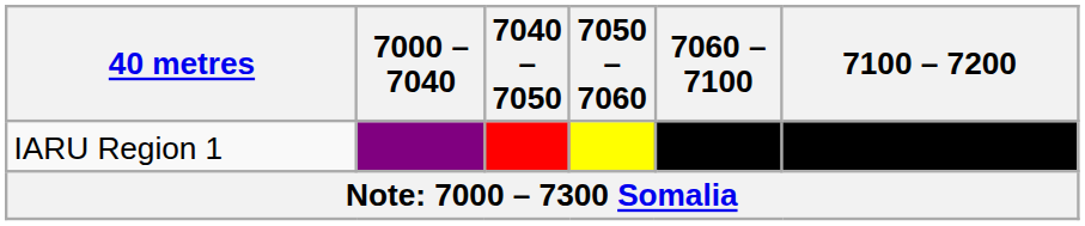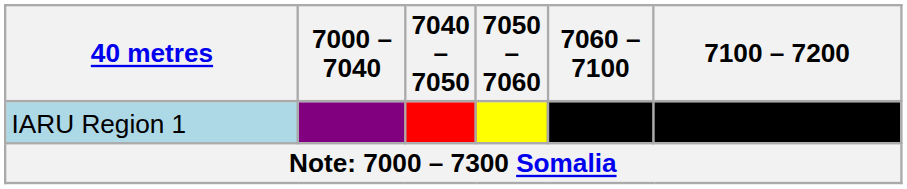IARU Region 1 | 40 metres: no background -> lightblue background
